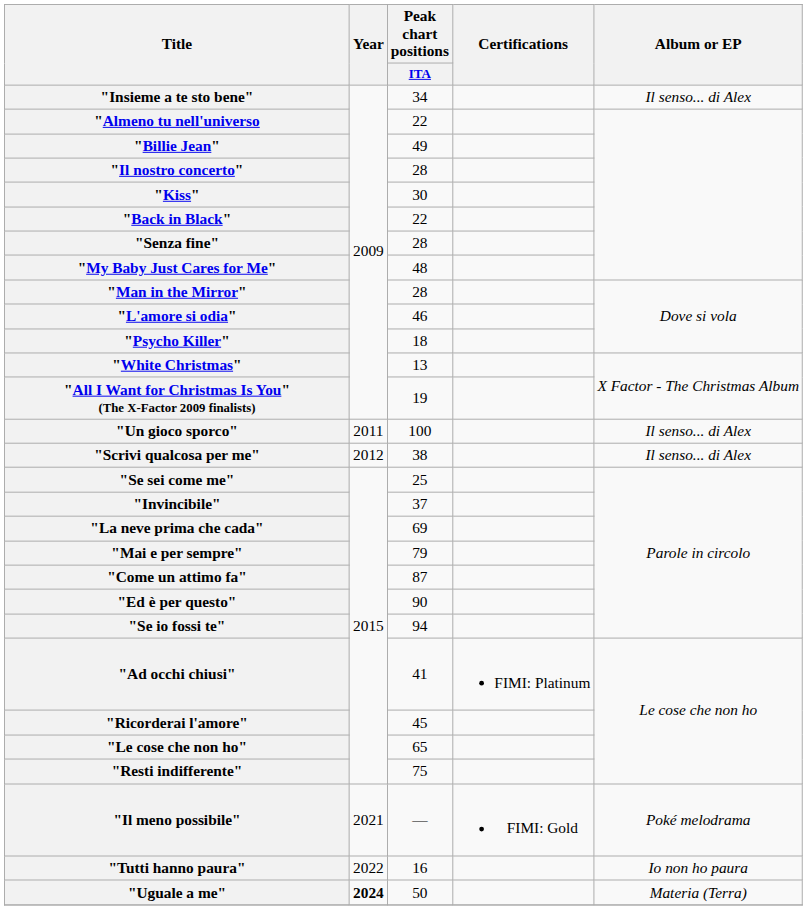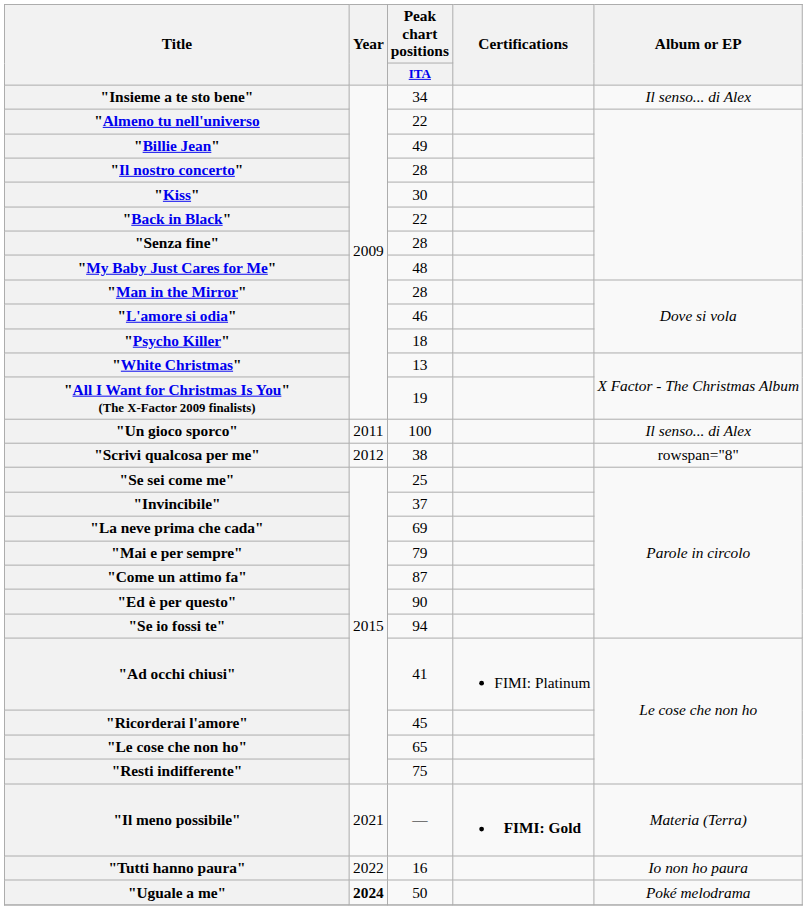"Scrivi qualcosa per me" | Album or EP: Il senso... di Alex -> rowspan="8"
"Il meno possibile" | Certifications: normal -> bold
"Il meno possibile" | Album or EP: Poké melodrama -> Materia (Terra)
"Uguale a me" | Album or EP: Materia (Terra) -> Poké melodrama
